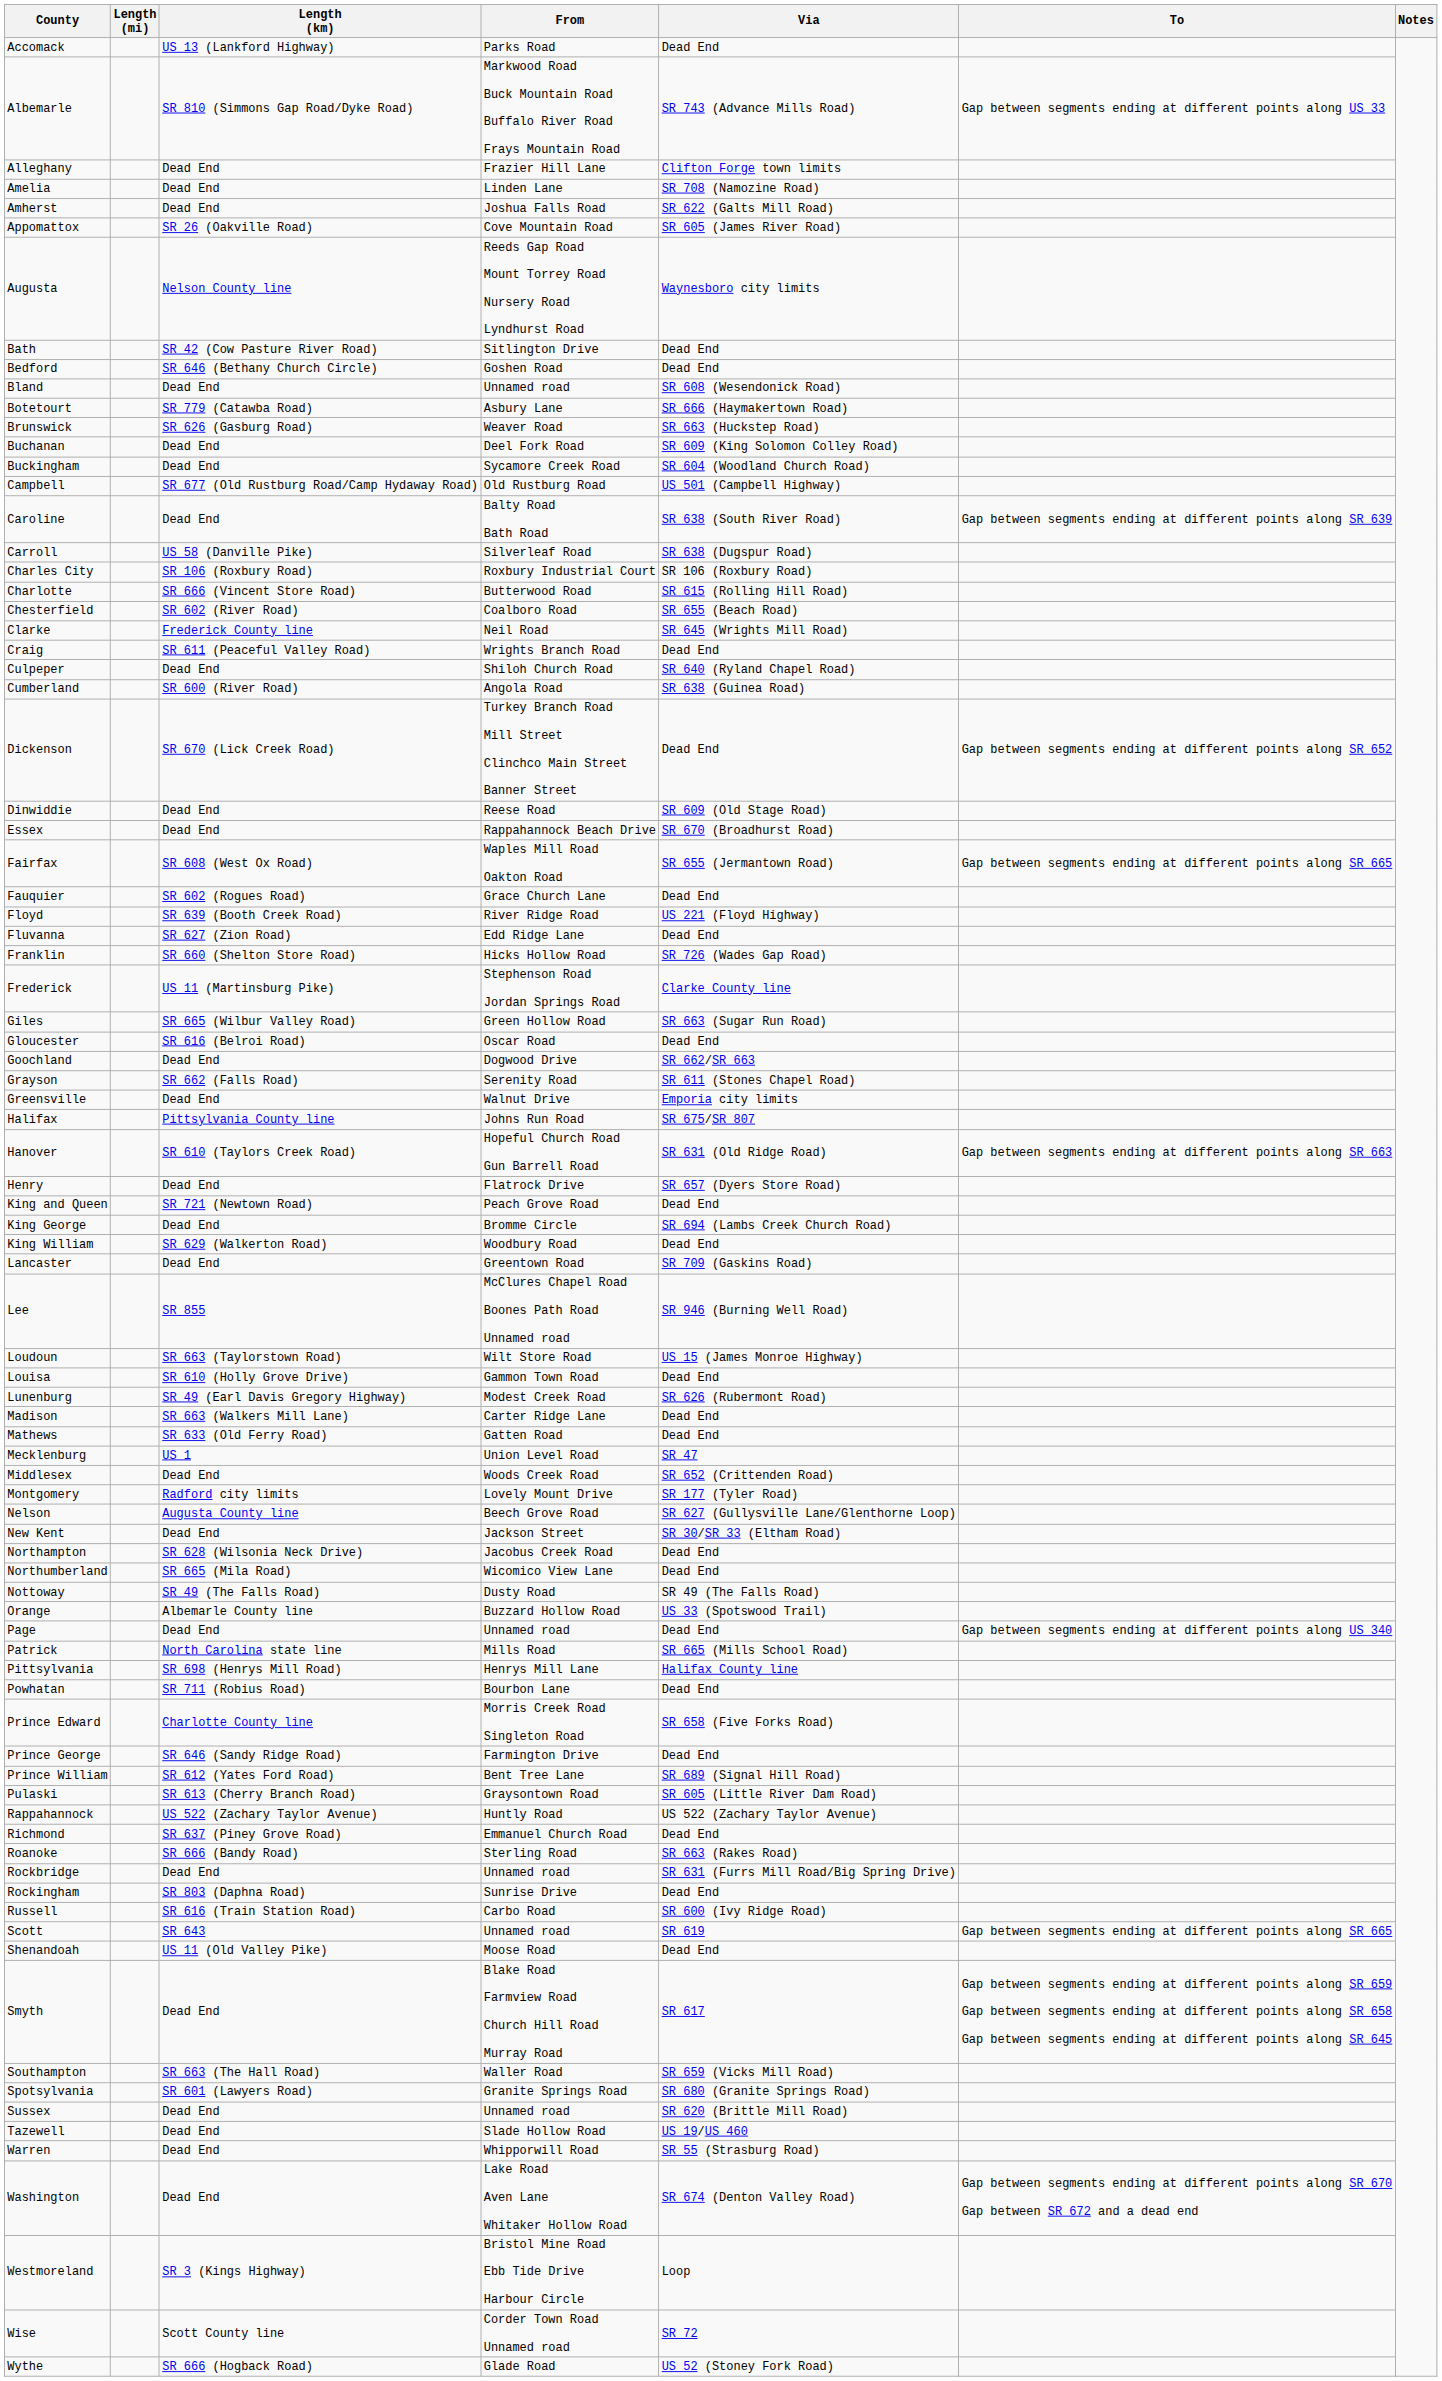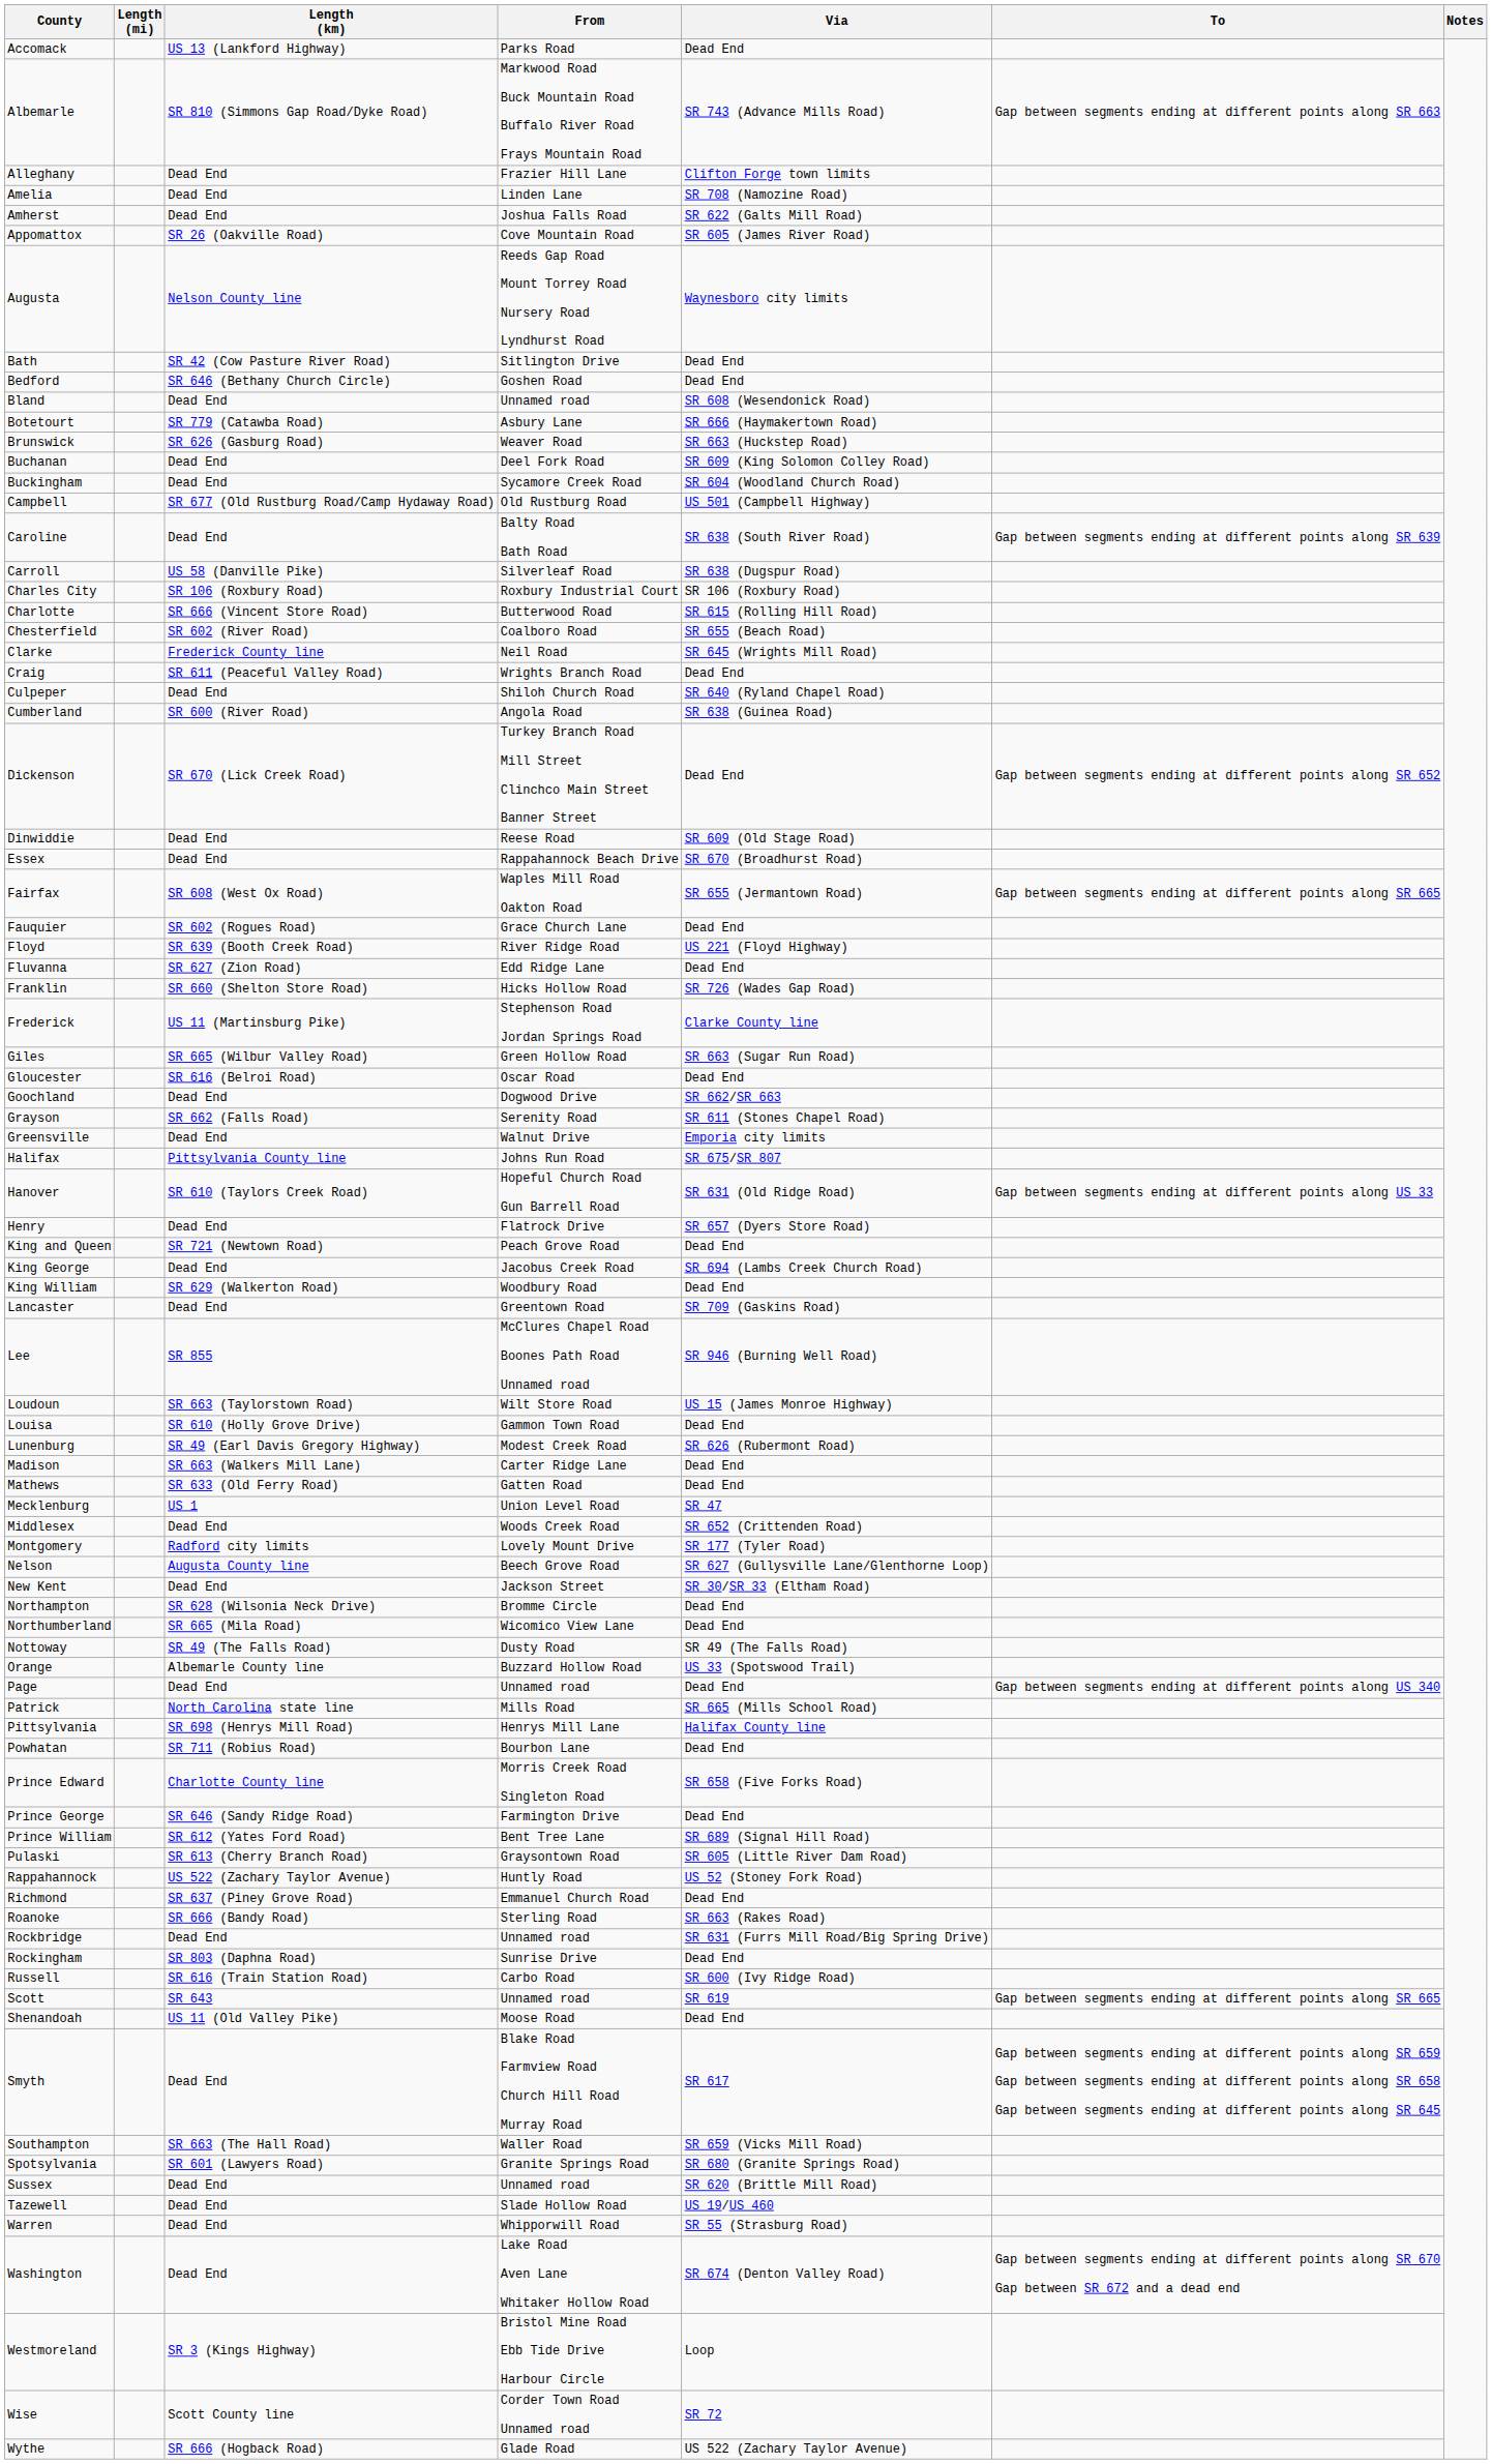Albemarle | To: Gap between segments ending at different points along US 33 -> Gap between segments ending at different points along SR 663
Hanover | To: Gap between segments ending at different points along SR 663 -> Gap between segments ending at different points along US 33
King George | From: Bromme Circle -> Jacobus Creek Road
Northampton | From: Jacobus Creek Road -> Bromme Circle
Rappahannock | Via: US 522 (Zachary Taylor Avenue) -> US 52 (Stoney Fork Road)
Wythe | Via: US 52 (Stoney Fork Road) -> US 522 (Zachary Taylor Avenue)
